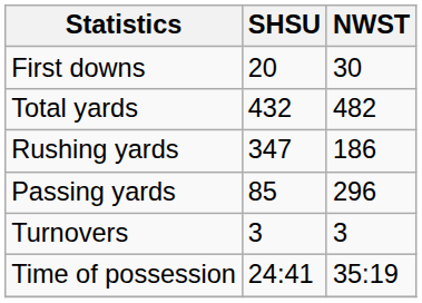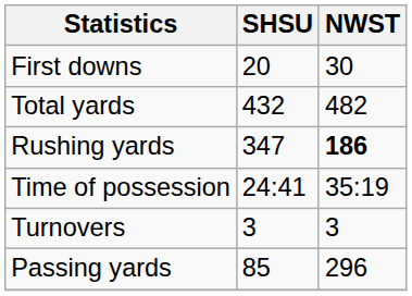Rushing yards | NWST: normal -> bold
rows swapped: Passing yards <-> Time of possession
